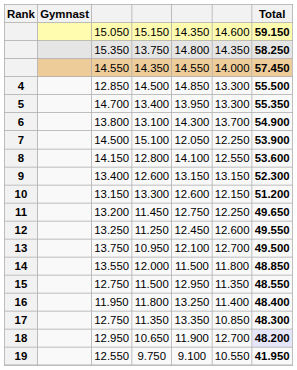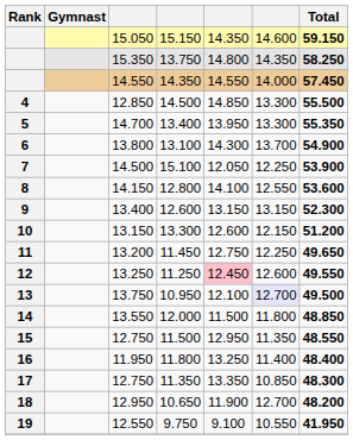11.250 | column 5: no background -> pink background
10.950 | column 6: no background -> lavender background
10.650 | Total: lavender background -> no background
